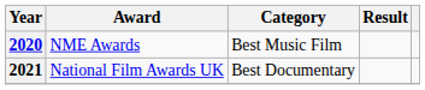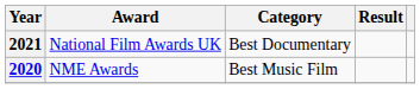rows swapped: 2020 <-> 2021
